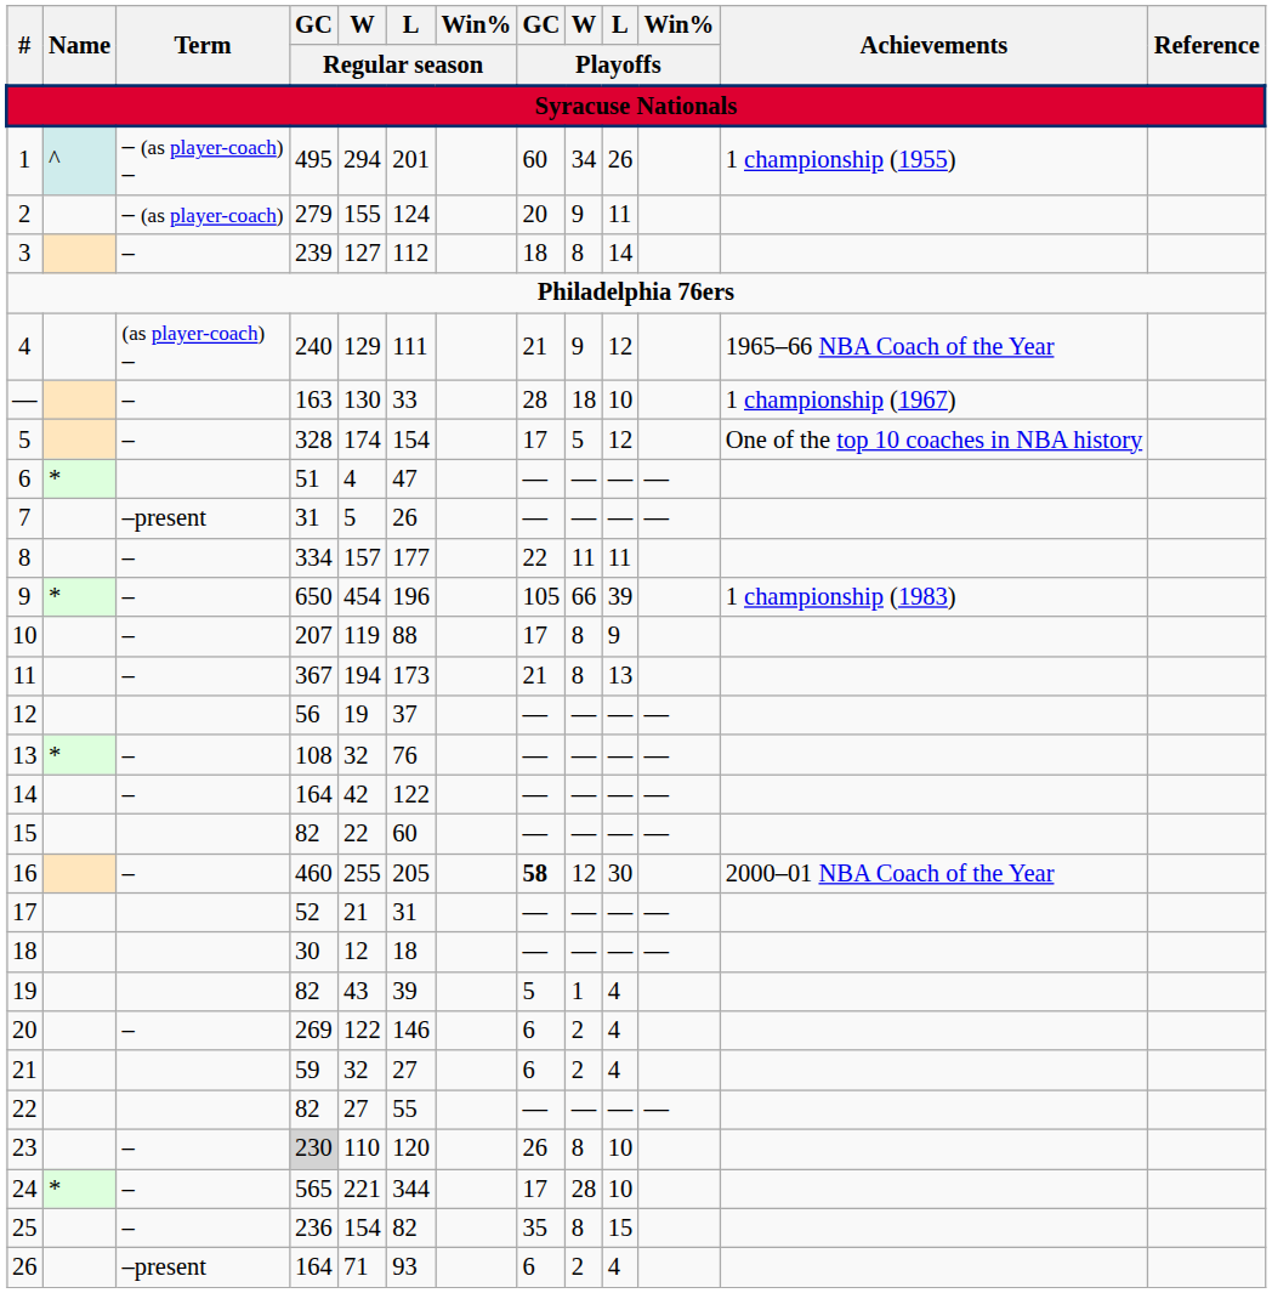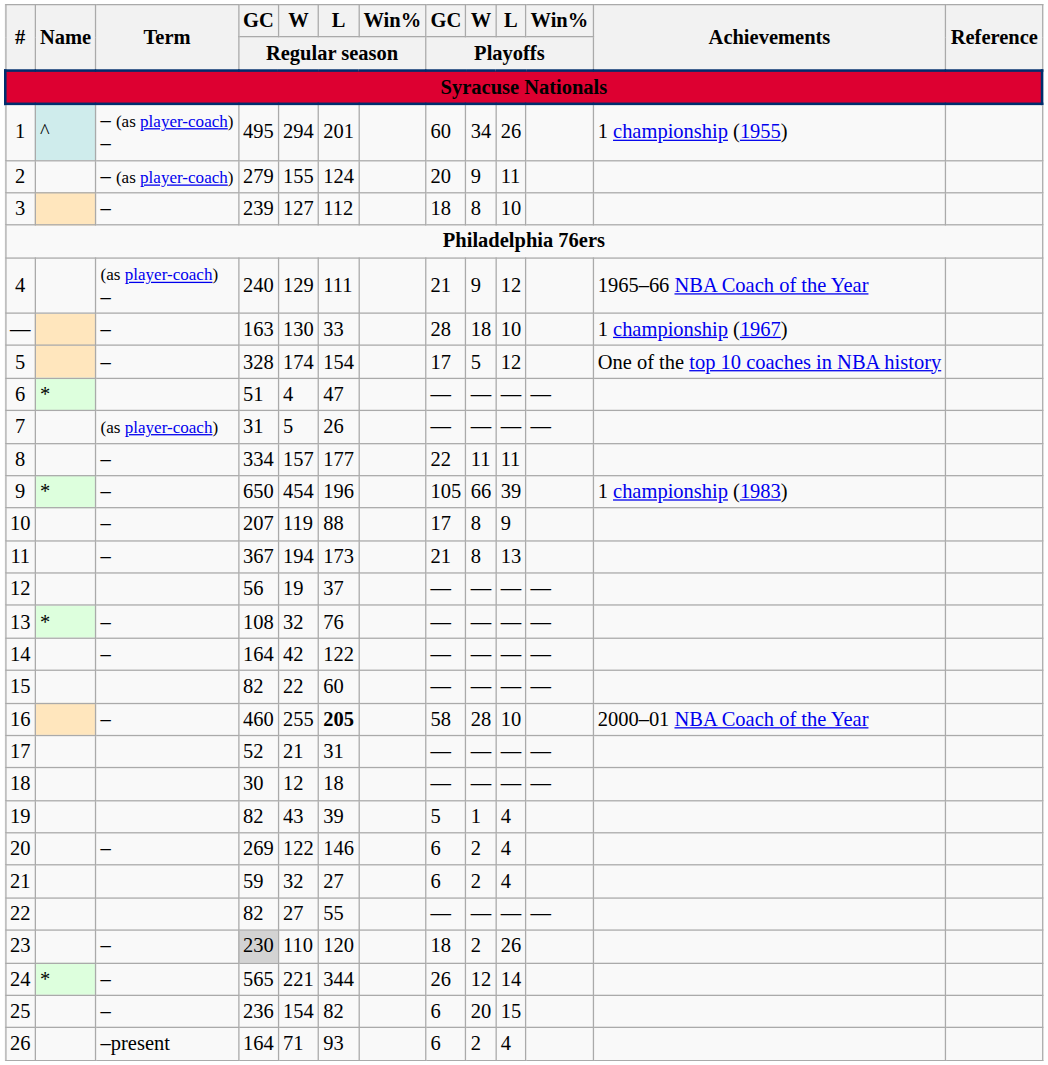3 | L / Playoffs: 14 -> 10
7 | Term: –present -> (as player-coach)
16 | L / Regular season: normal -> bold
16 | GC / Playoffs: bold -> normal
16 | W / Playoffs: 12 -> 28
16 | L / Playoffs: 30 -> 10
23 | GC / Playoffs: 26 -> 18
23 | W / Playoffs: 8 -> 2
23 | L / Playoffs: 10 -> 26
24 | GC / Playoffs: 17 -> 26
24 | W / Playoffs: 28 -> 12
24 | L / Playoffs: 10 -> 14
25 | GC / Playoffs: 35 -> 6
25 | W / Playoffs: 8 -> 20
